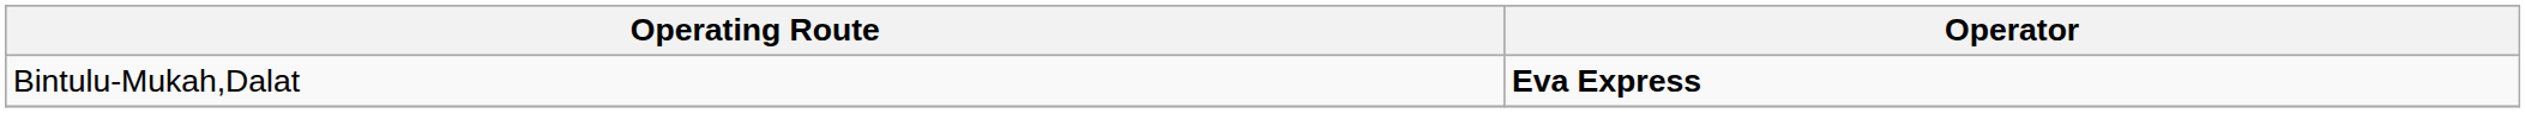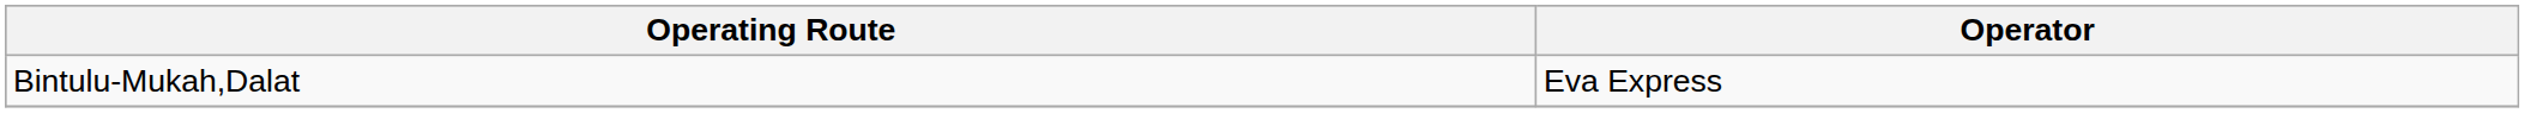Bintulu-Mukah,Dalat | Operator: bold -> normal
